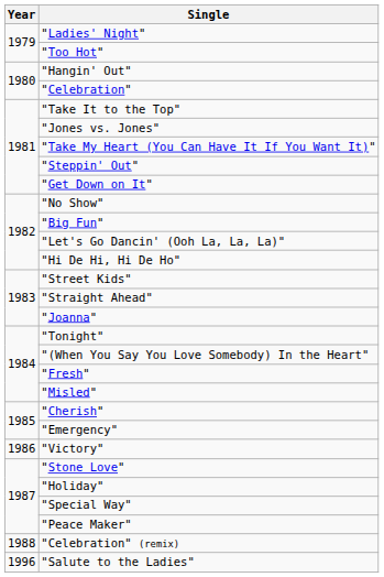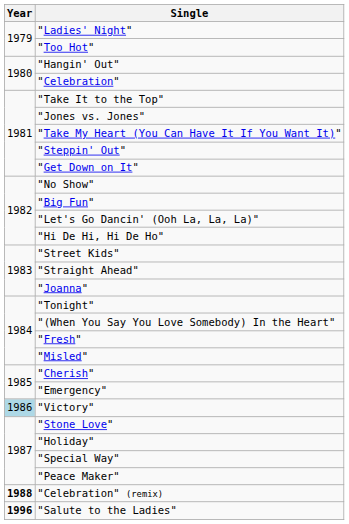"Victory" | Year: no background -> lightblue background
"Celebration" (remix) | Year: normal -> bold
"Salute to the Ladies" | Year: normal -> bold
